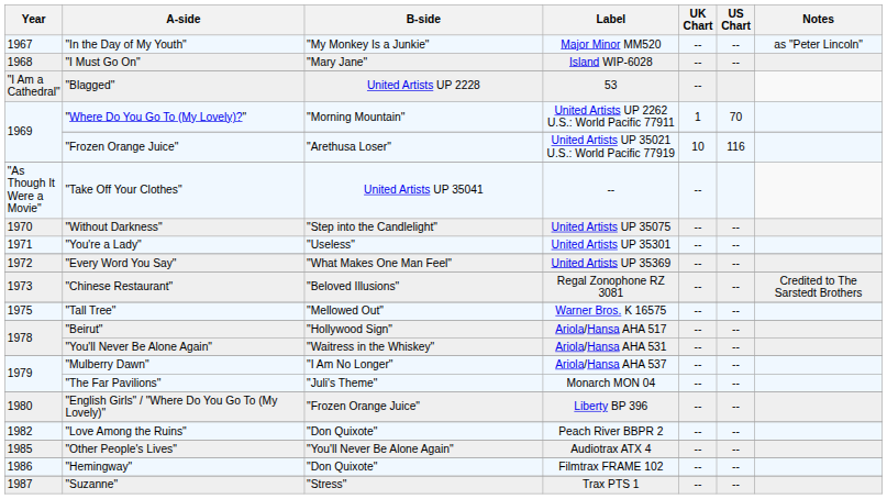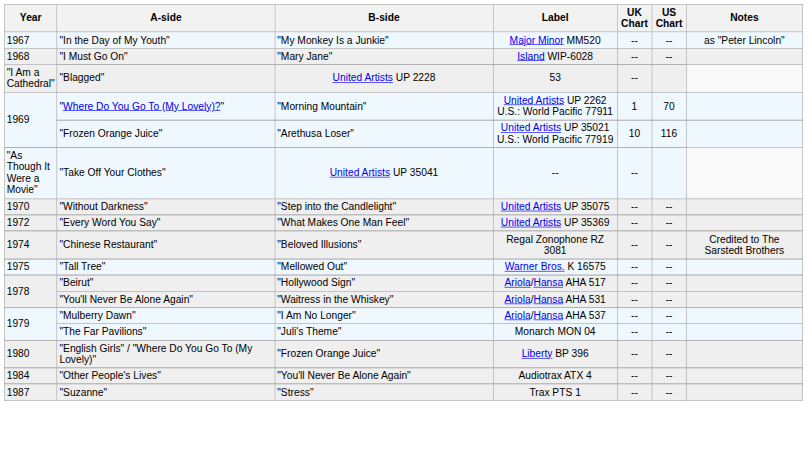- row: 1971 | "You're a Lady" | "Useless" | United Artists UP 35301 | -- | --
"Chinese Restaurant" | Year: 1973 -> 1974
- row: 1982 | "Love Among the Ruins" | "Don Quixote" | Peach River BBPR 2 | -- | --
"Other People's Lives" | Year: 1985 -> 1984
- row: 1986 | "Hemingway" | "Don Quixote" | Filmtrax FRAME 102 | -- | --
